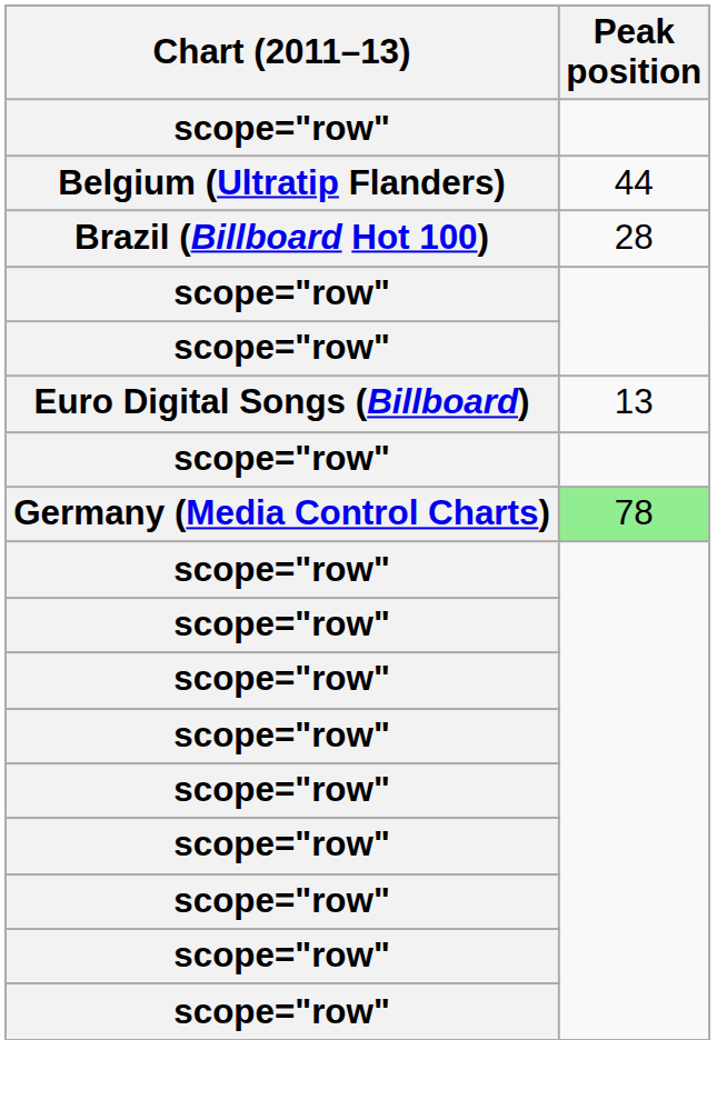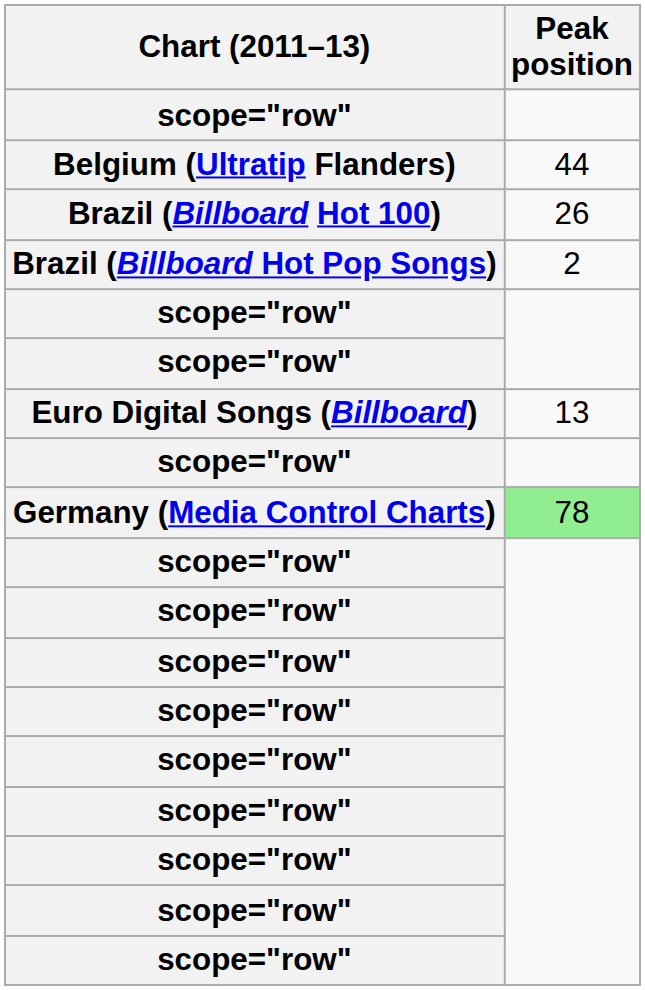Brazil (Billboard Hot 100) | Peak position: 28 -> 26
+ row: Brazil (Billboard Hot Pop Songs) | 2
